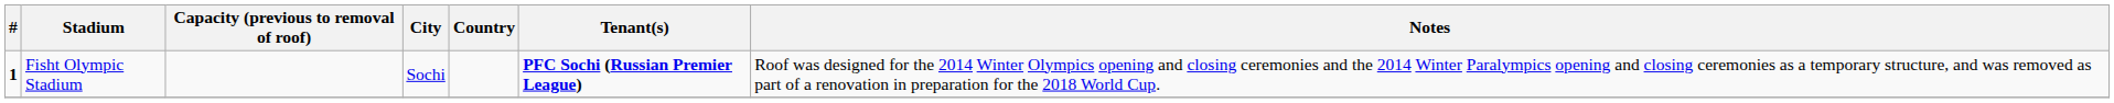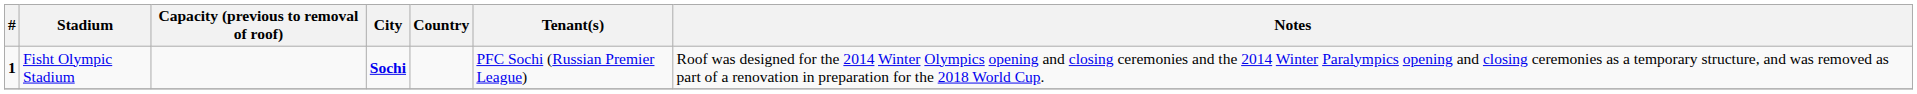Fisht Olympic Stadium | City: normal -> bold
Fisht Olympic Stadium | Tenant(s): bold -> normal
